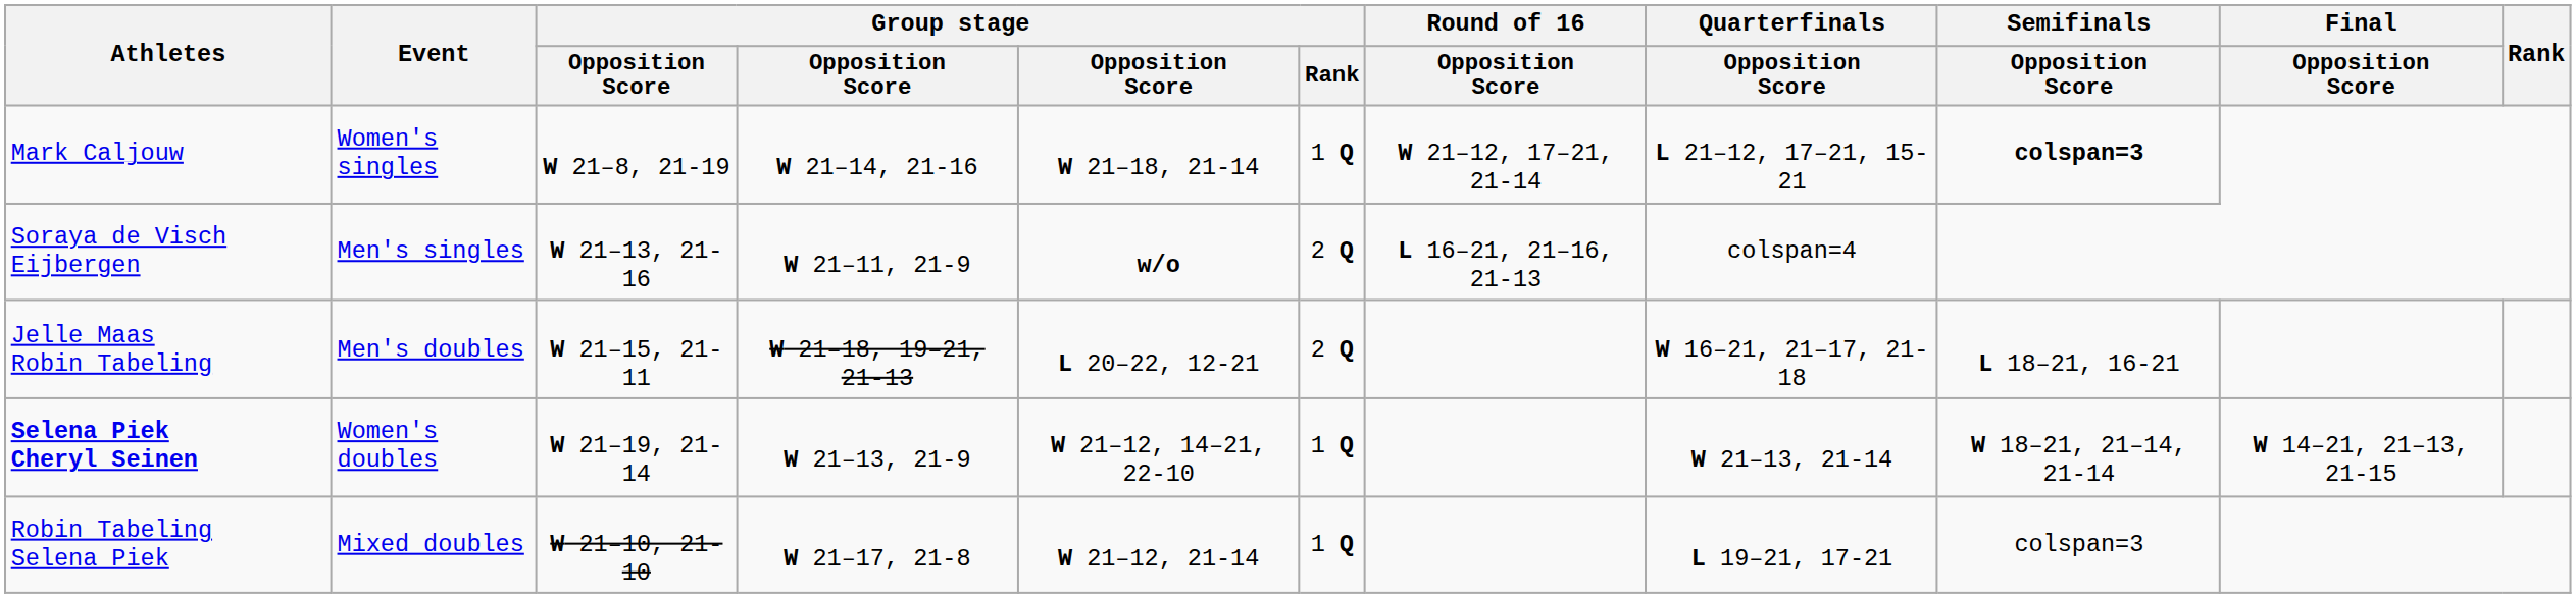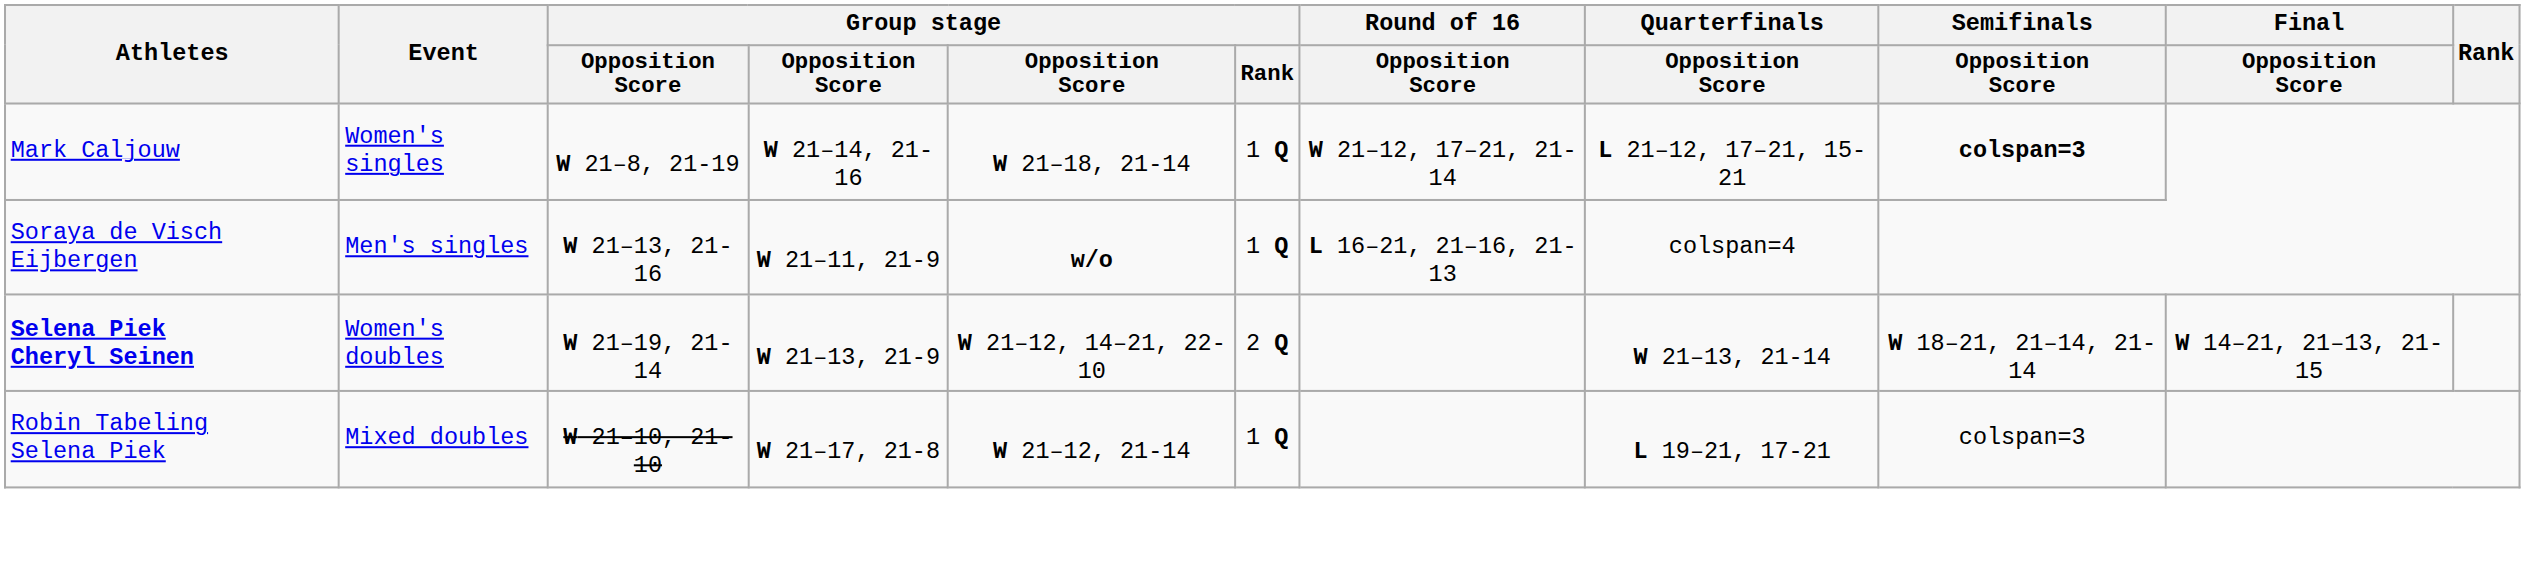Soraya de Visch Eijbergen | Group stage / Rank: 2 Q -> 1 Q
- row: Jelle Maas Robin Tabeling | Men's doubles | W 21–15, 21-11 | W 21–18, 19–21, 21-13 | L 20–22, 12-21 | 2 Q | W 16–21, 21–17, 21-18 | L 18–21, 16-21
Selena Piek Cheryl Seinen | Group stage / Rank: 1 Q -> 2 Q
